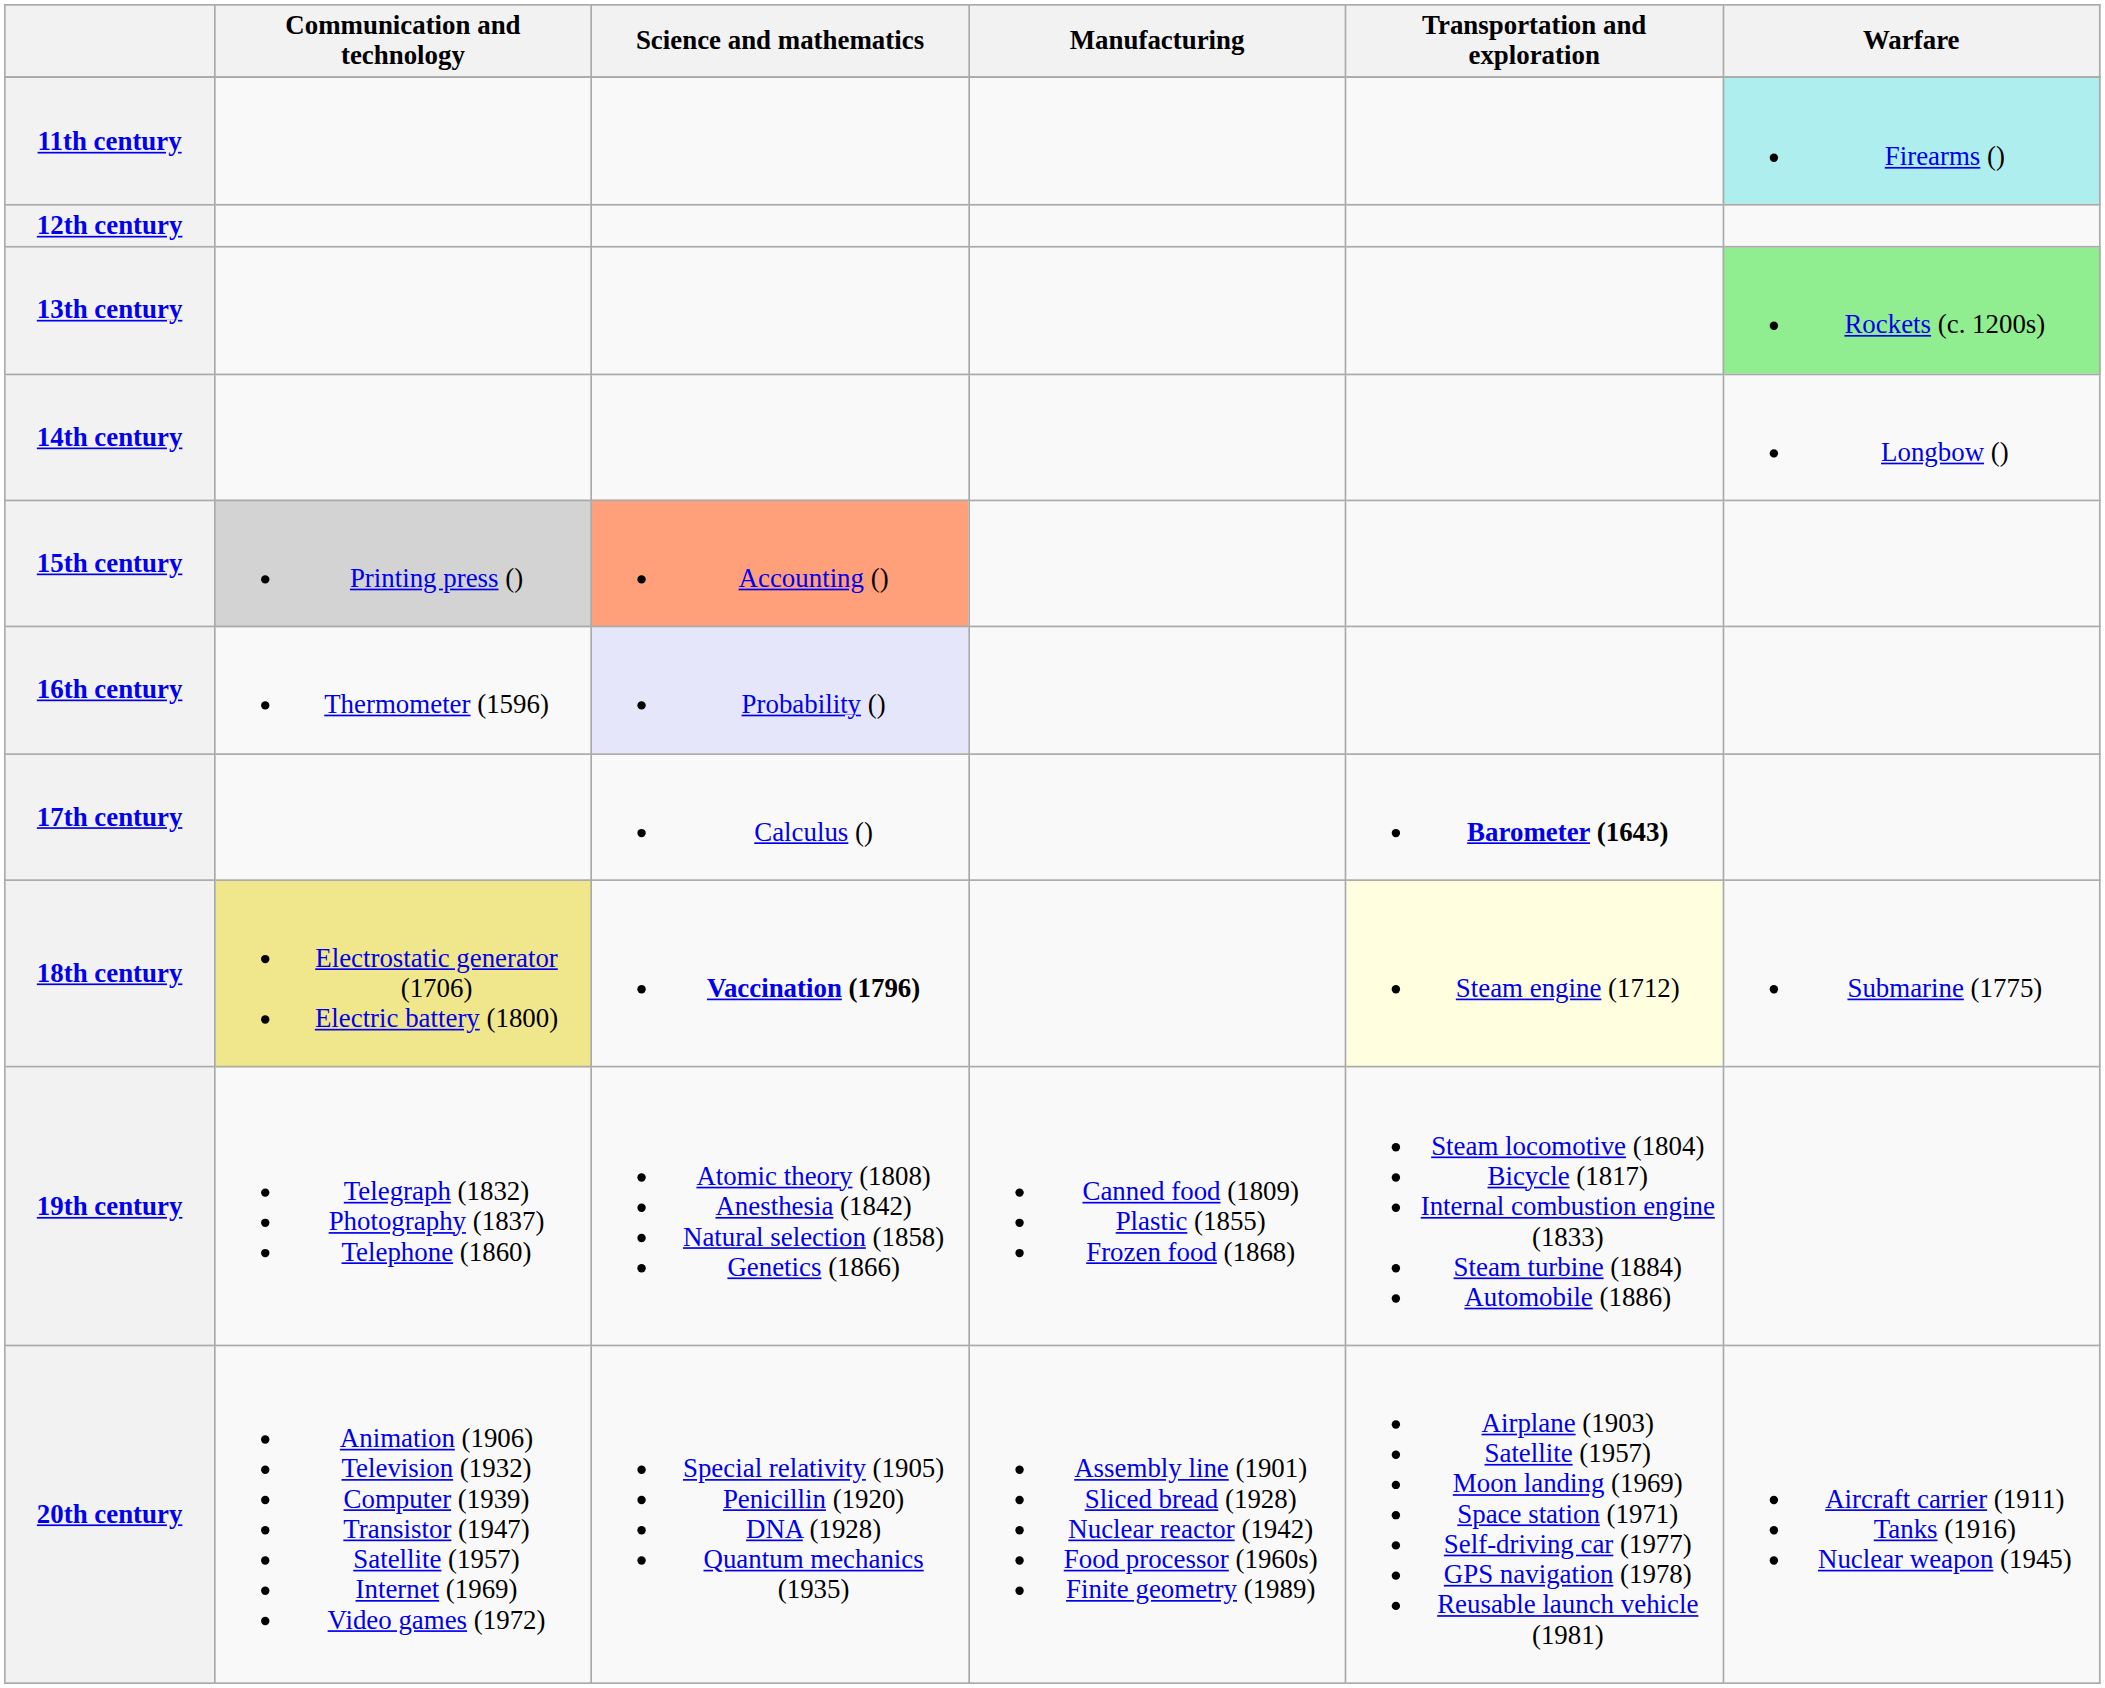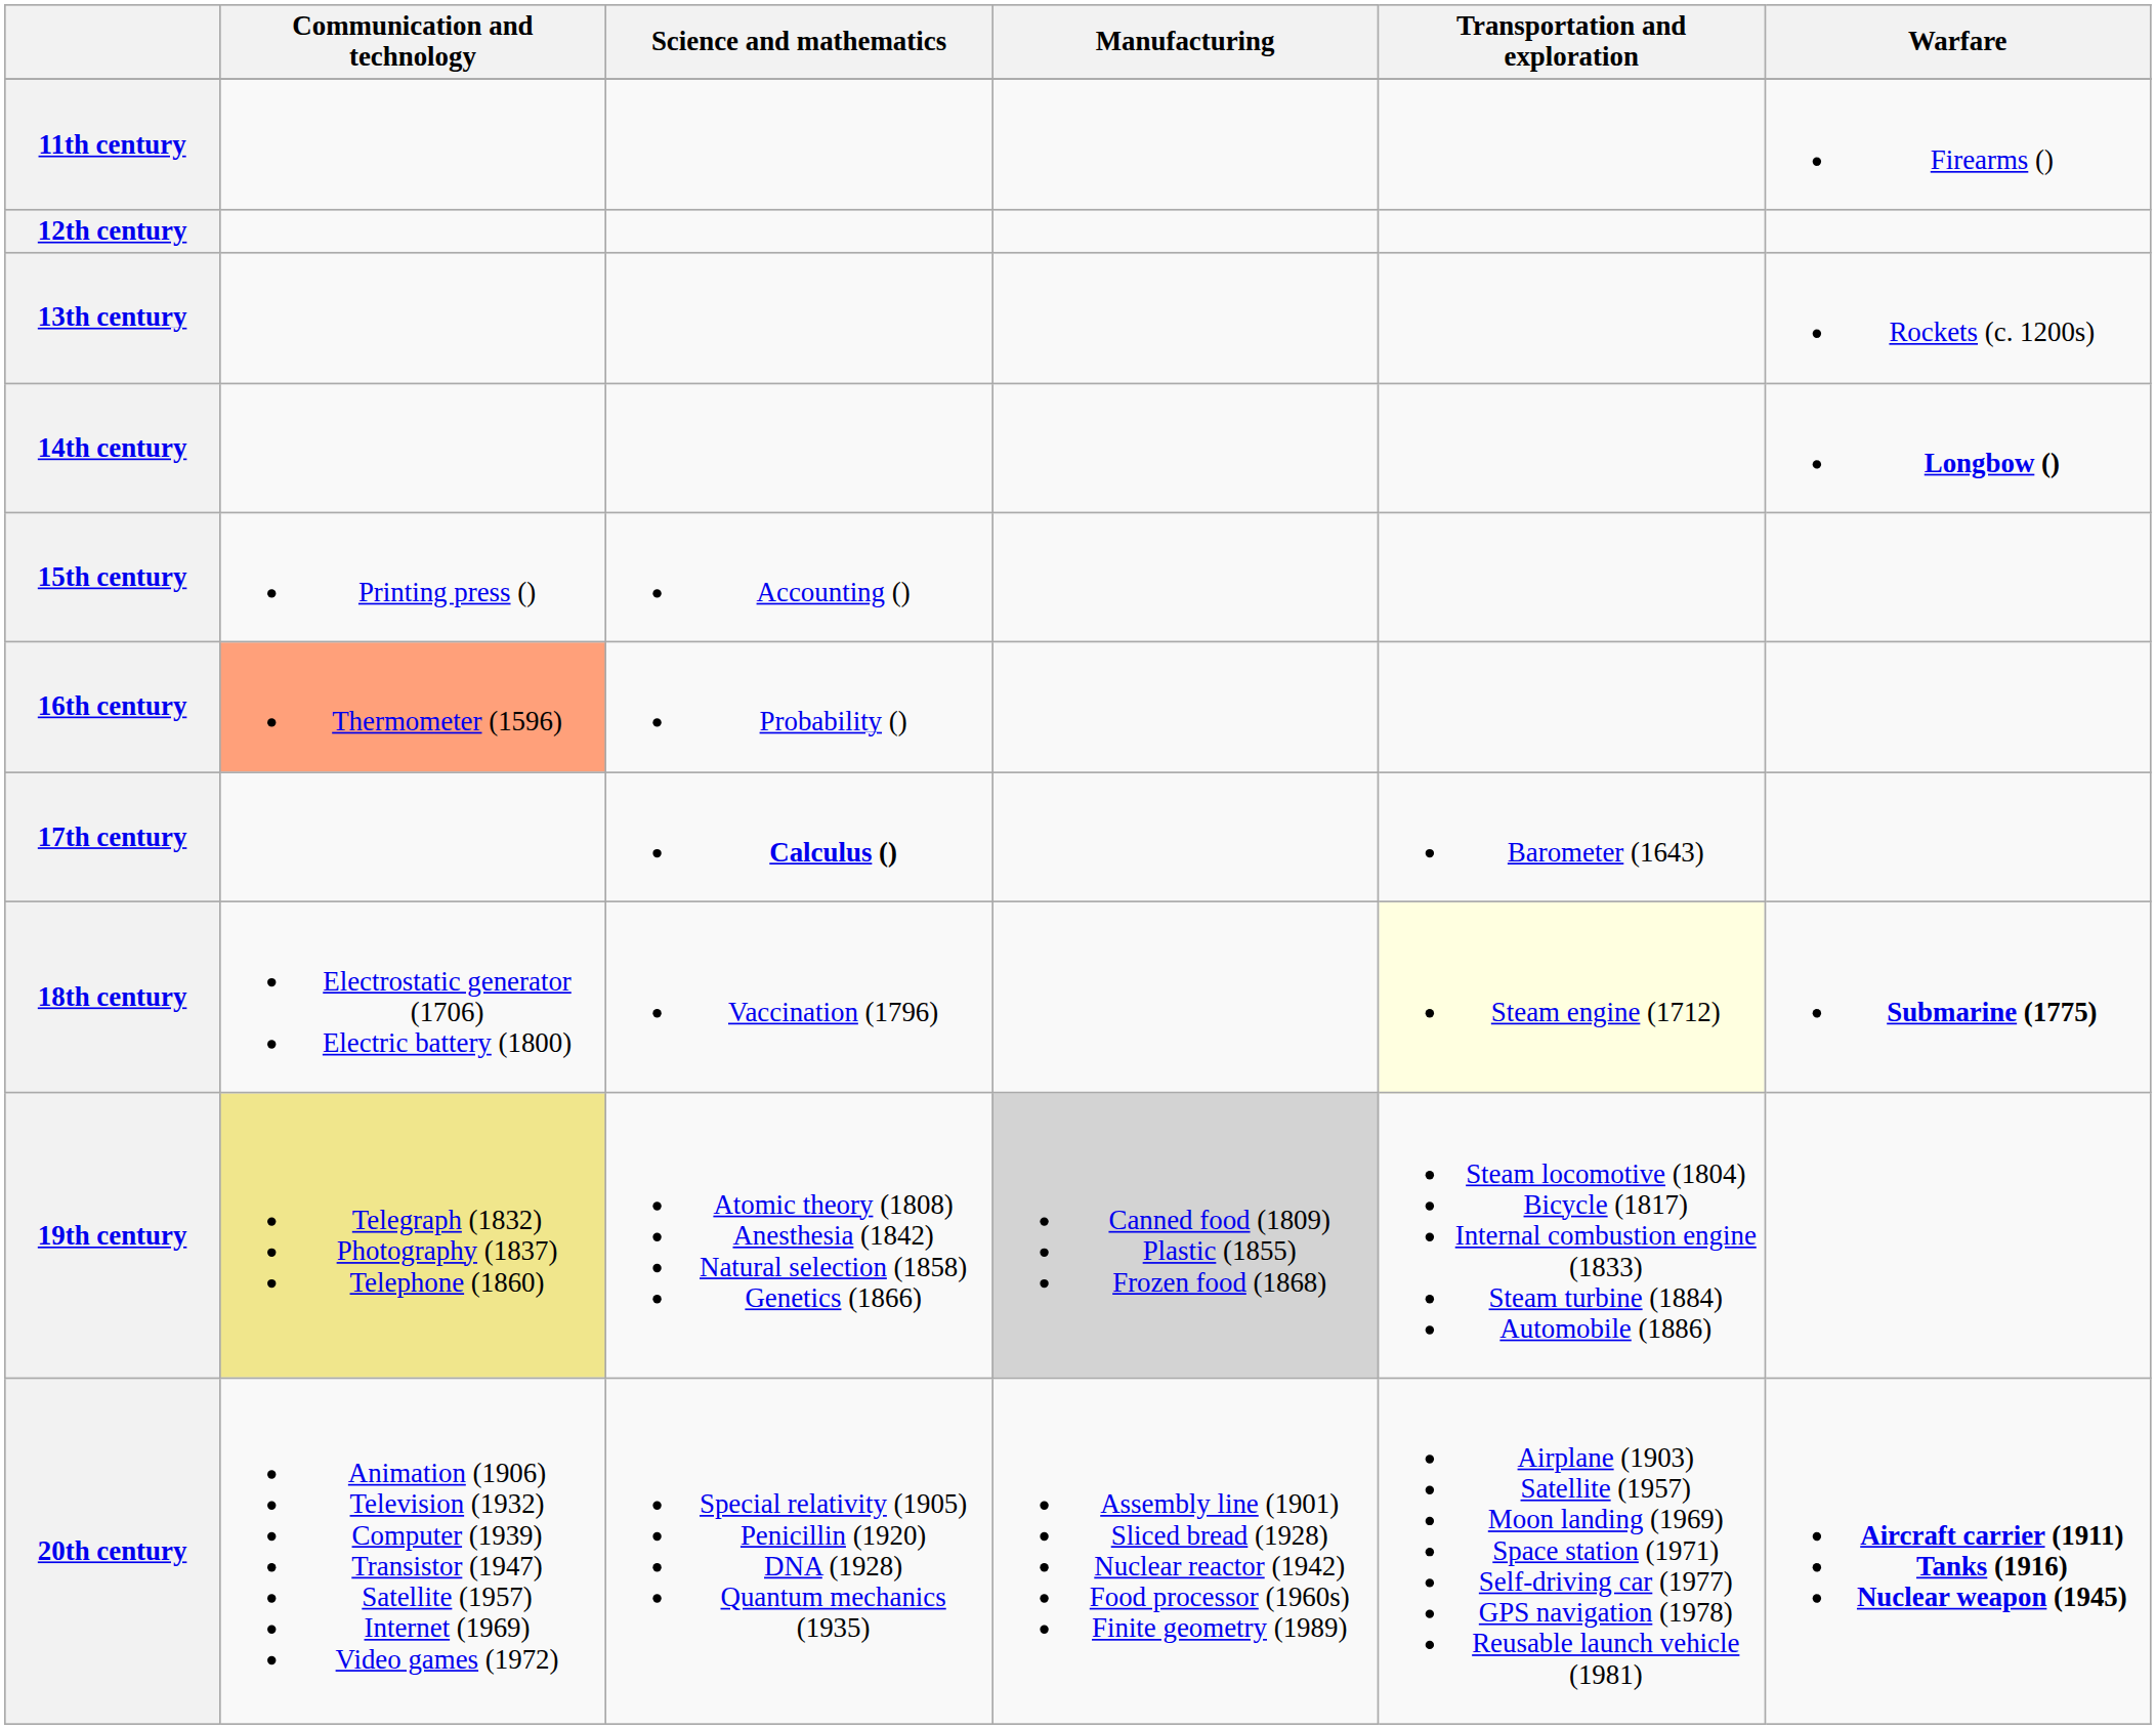11th century | Warfare: paleturquoise background -> no background
13th century | Warfare: lightgreen background -> no background
14th century | Warfare: normal -> bold
15th century | Communication and technology: lightgrey background -> no background
15th century | Science and mathematics: lightsalmon background -> no background
16th century | Communication and technology: no background -> lightsalmon background
16th century | Science and mathematics: lavender background -> no background
17th century | Science and mathematics: normal -> bold
17th century | Transportation and exploration: bold -> normal
18th century | Communication and technology: khaki background -> no background
18th century | Science and mathematics: bold -> normal
18th century | Warfare: normal -> bold
19th century | Communication and technology: no background -> khaki background
19th century | Manufacturing: no background -> lightgrey background
20th century | Warfare: normal -> bold
